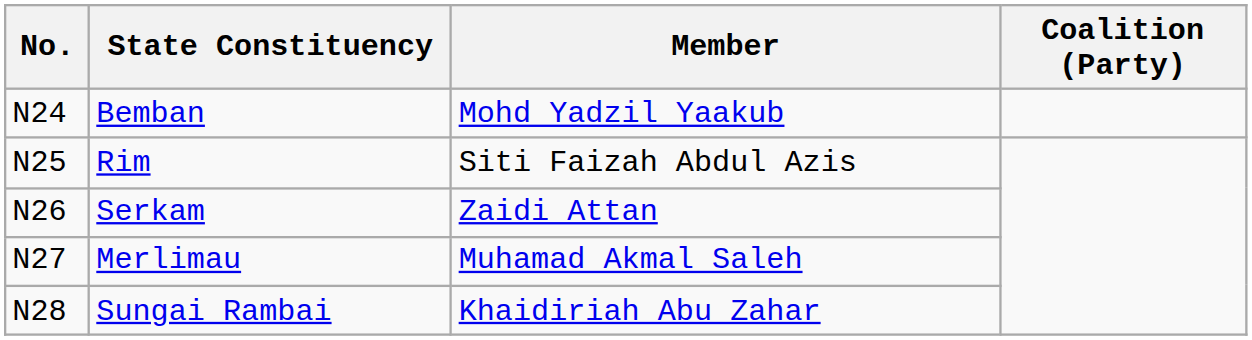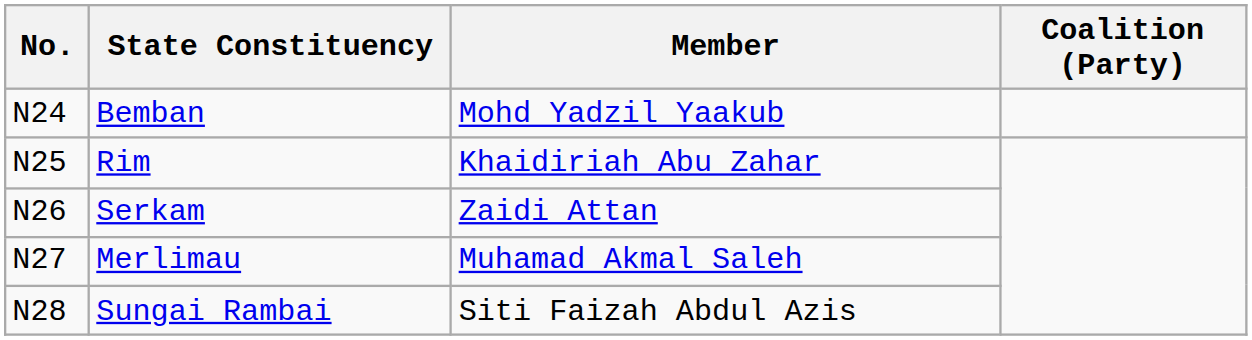Rim | Member: Siti Faizah Abdul Azis -> Khaidiriah Abu Zahar
Sungai Rambai | Member: Khaidiriah Abu Zahar -> Siti Faizah Abdul Azis
